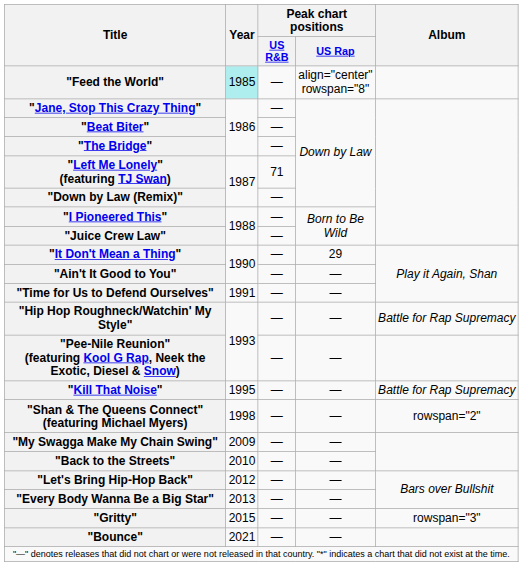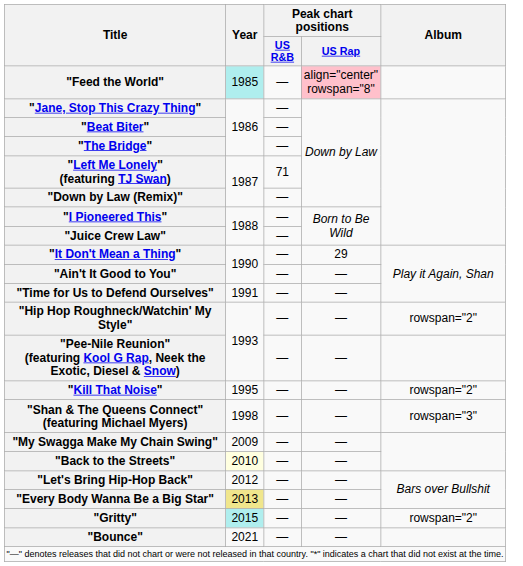"Feed the World" | Peak chart positions / US Rap: no background -> pink background
"Hip Hop Roughneck/Watchin' My Style" | Album: Battle for Rap Supremacy -> rowspan="2"
"Kill That Noise" | Album: Battle for Rap Supremacy -> rowspan="2"
"Shan & The Queens Connect" (featuring Michael Myers) | Album: rowspan="2" -> rowspan="3"
"Back to the Streets" | Year: no background -> lightyellow background
"Every Body Wanna Be a Big Star" | Year: no background -> khaki background
"Gritty" | Year: no background -> paleturquoise background
"Gritty" | Album: rowspan="3" -> rowspan="2"
